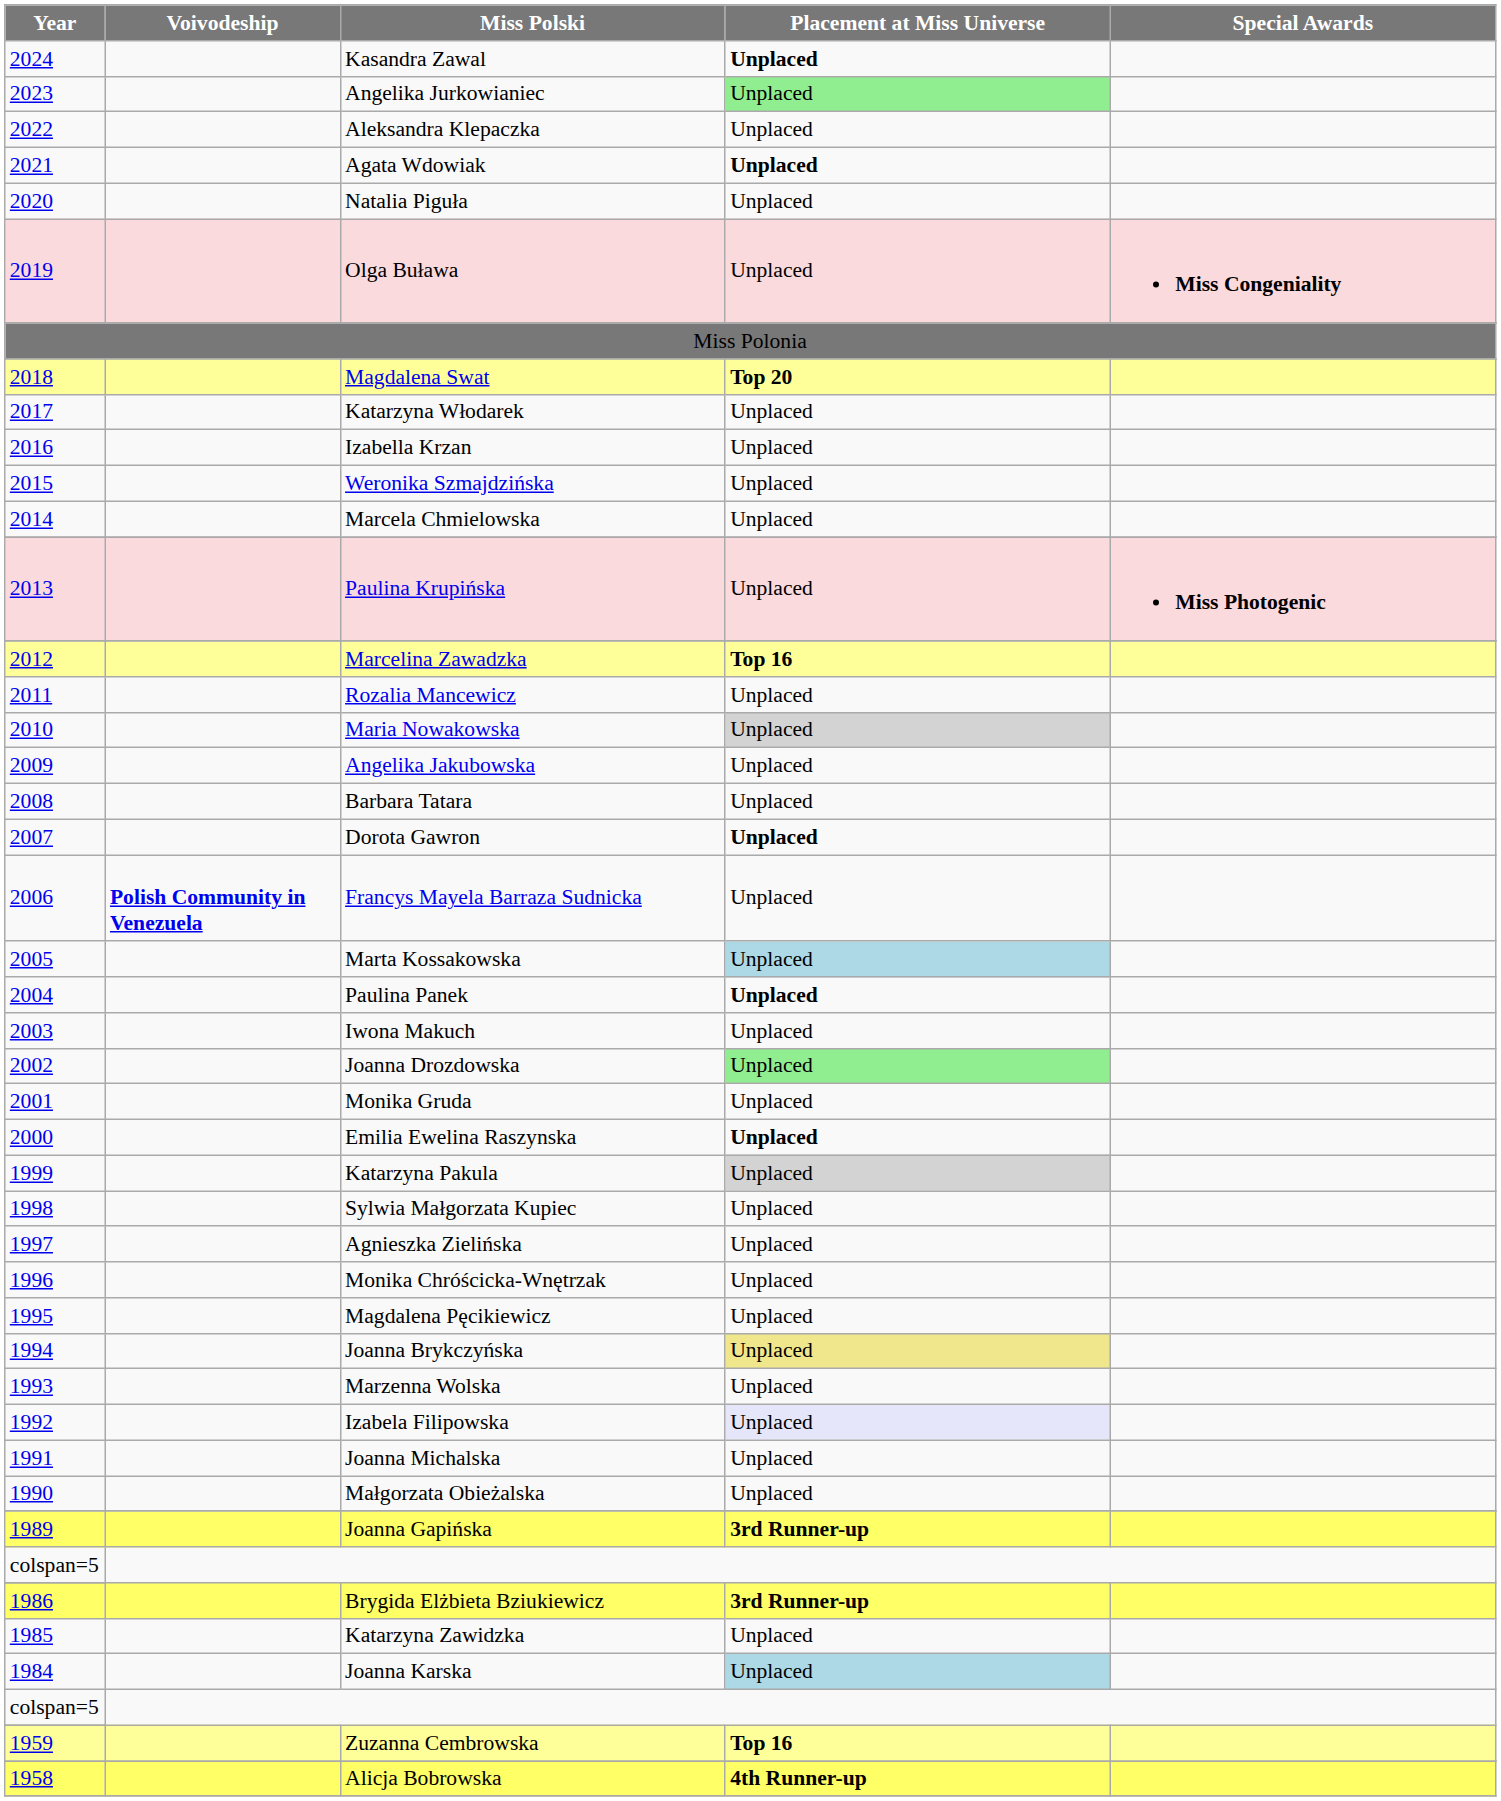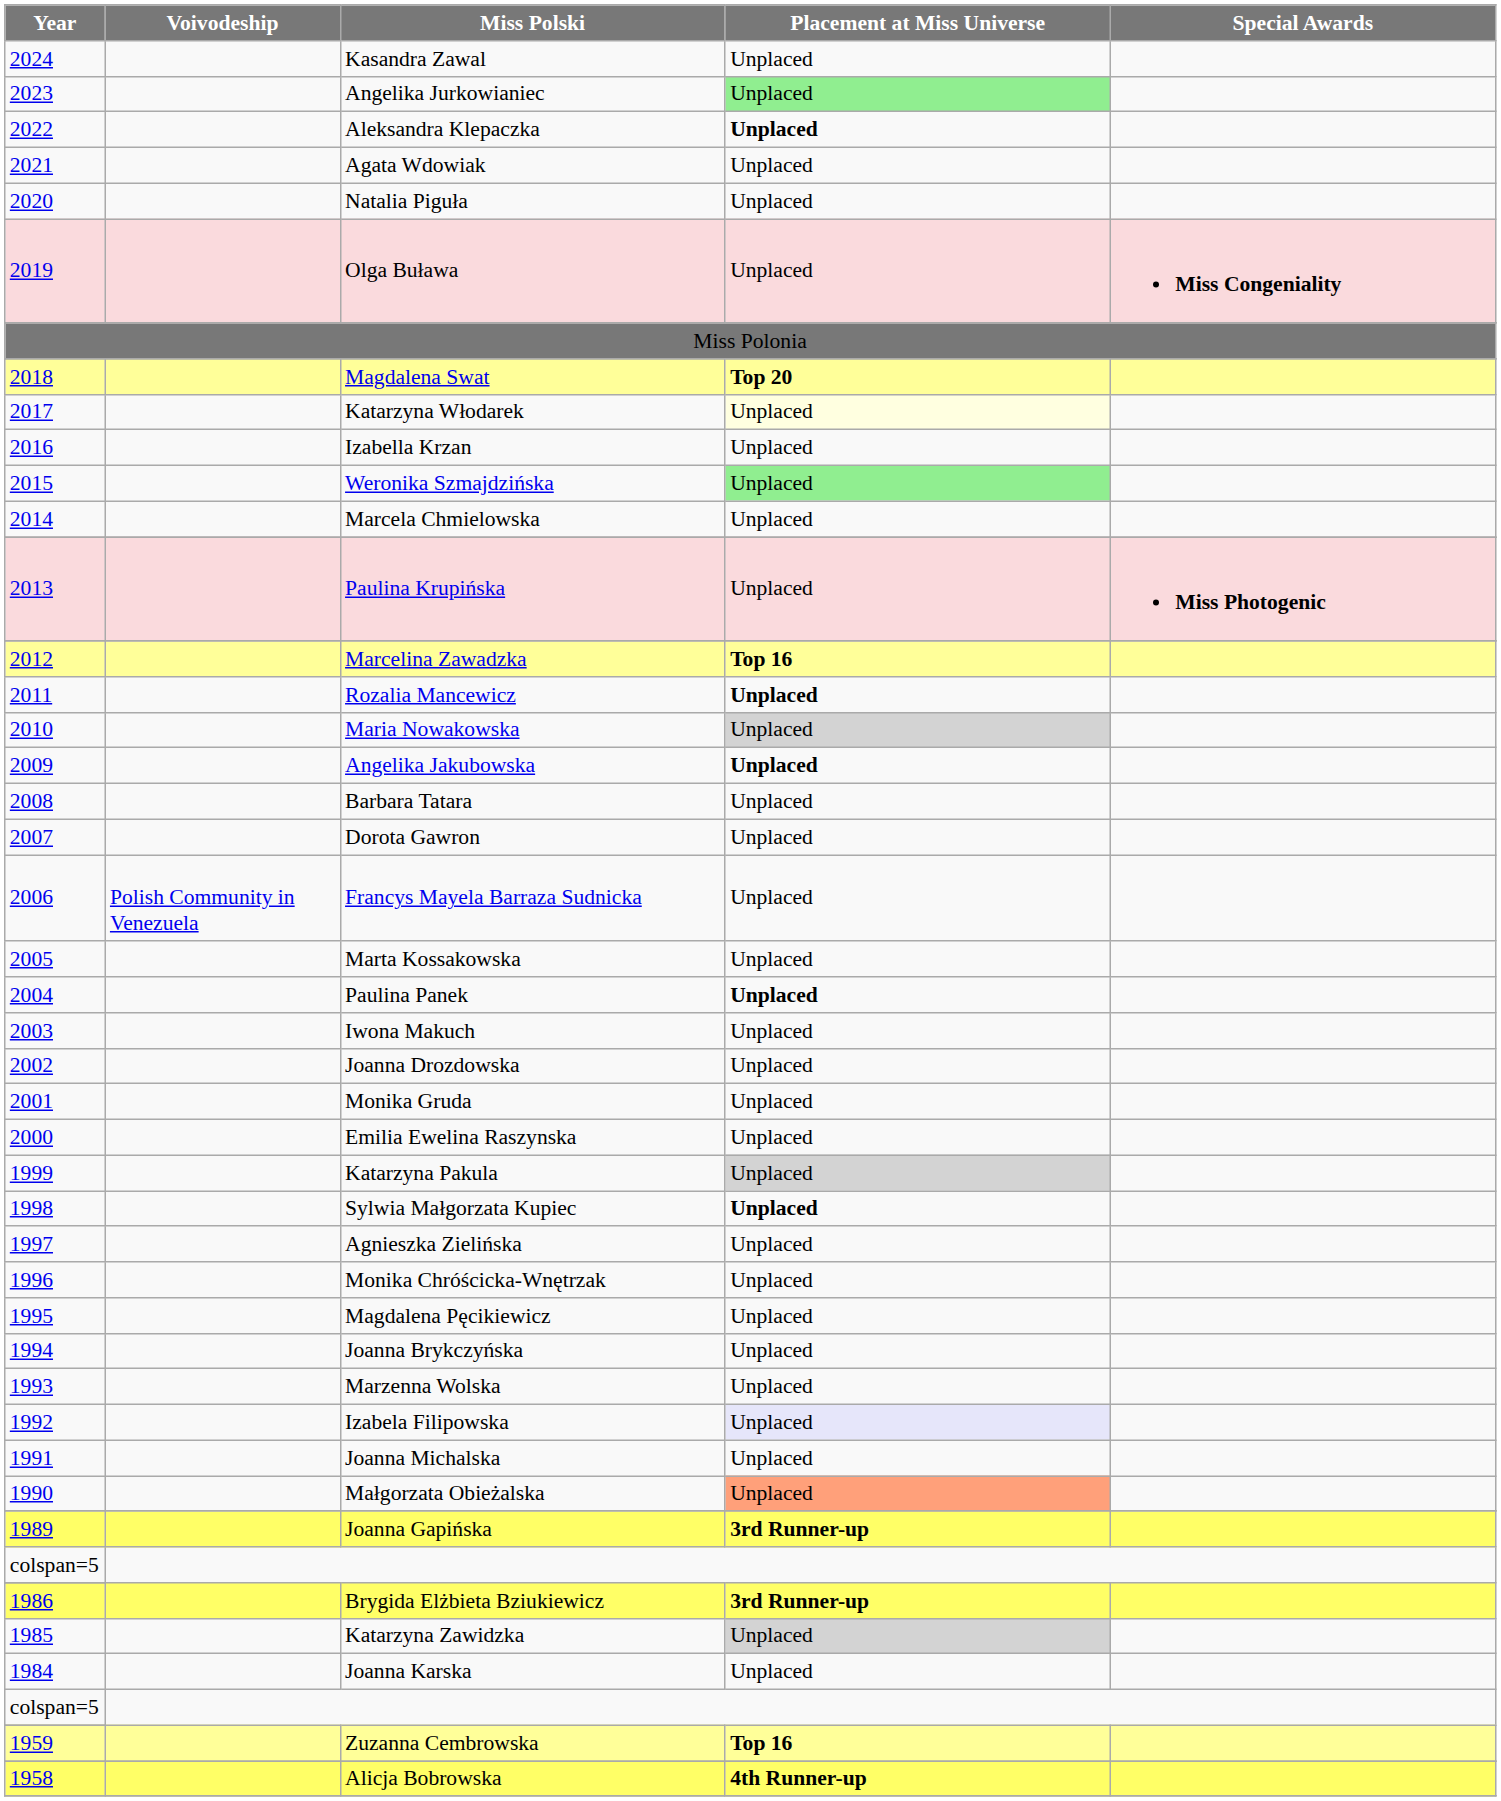Kasandra Zawal | Placement at Miss Universe: bold -> normal
Aleksandra Klepaczka | Placement at Miss Universe: normal -> bold
Agata Wdowiak | Placement at Miss Universe: bold -> normal
Katarzyna Włodarek | Placement at Miss Universe: no background -> lightyellow background
Weronika Szmajdzińska | Placement at Miss Universe: no background -> lightgreen background
Rozalia Mancewicz | Placement at Miss Universe: normal -> bold
Angelika Jakubowska | Placement at Miss Universe: normal -> bold
Dorota Gawron | Placement at Miss Universe: bold -> normal
Francys Mayela Barraza Sudnicka | Voivodeship: bold -> normal
Marta Kossakowska | Placement at Miss Universe: lightblue background -> no background
Joanna Drozdowska | Placement at Miss Universe: lightgreen background -> no background
Emilia Ewelina Raszynska | Placement at Miss Universe: bold -> normal
Sylwia Małgorzata Kupiec | Placement at Miss Universe: normal -> bold
Joanna Brykczyńska | Placement at Miss Universe: khaki background -> no background
Małgorzata Obieżalska | Placement at Miss Universe: no background -> lightsalmon background
Katarzyna Zawidzka | Placement at Miss Universe: no background -> lightgrey background
Joanna Karska | Placement at Miss Universe: lightblue background -> no background
